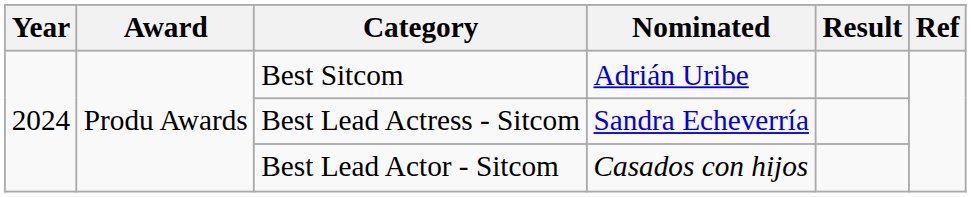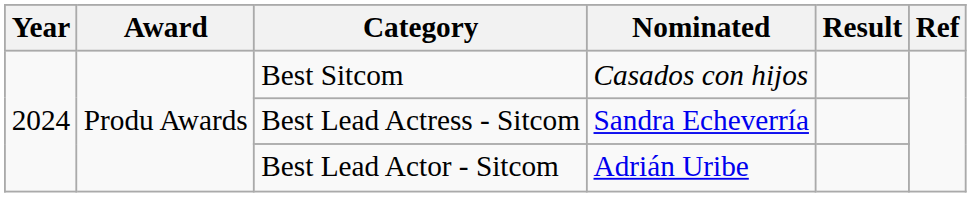Best Sitcom | Nominated: Adrián Uribe -> Casados con hijos
Best Lead Actor - Sitcom | Nominated: Casados con hijos -> Adrián Uribe
